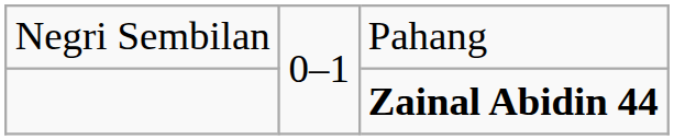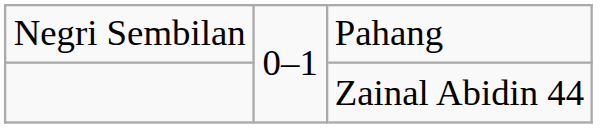Zainal Abidin 44 | column 3: bold -> normal
